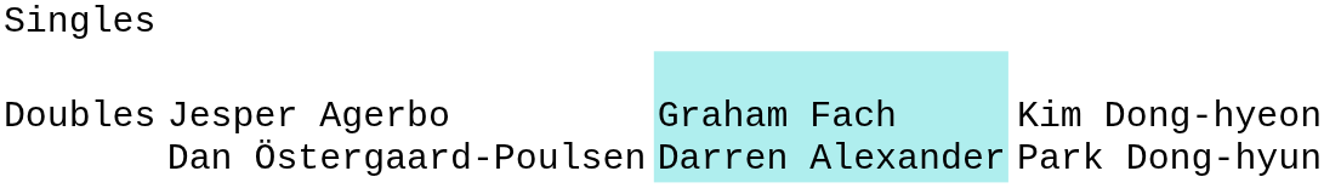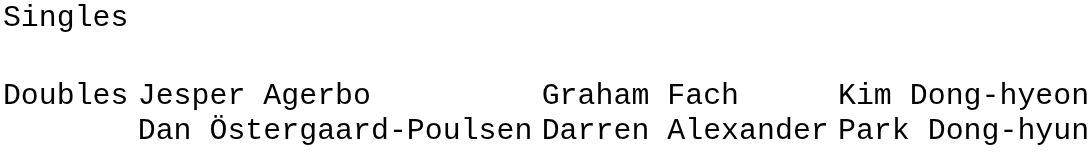Doubles | column 3: paleturquoise background -> no background
